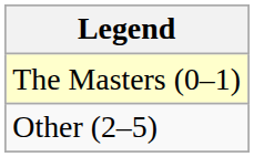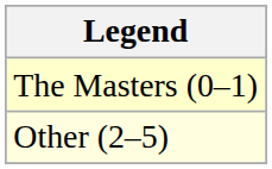row 3 | column 1: no background -> lightyellow background
